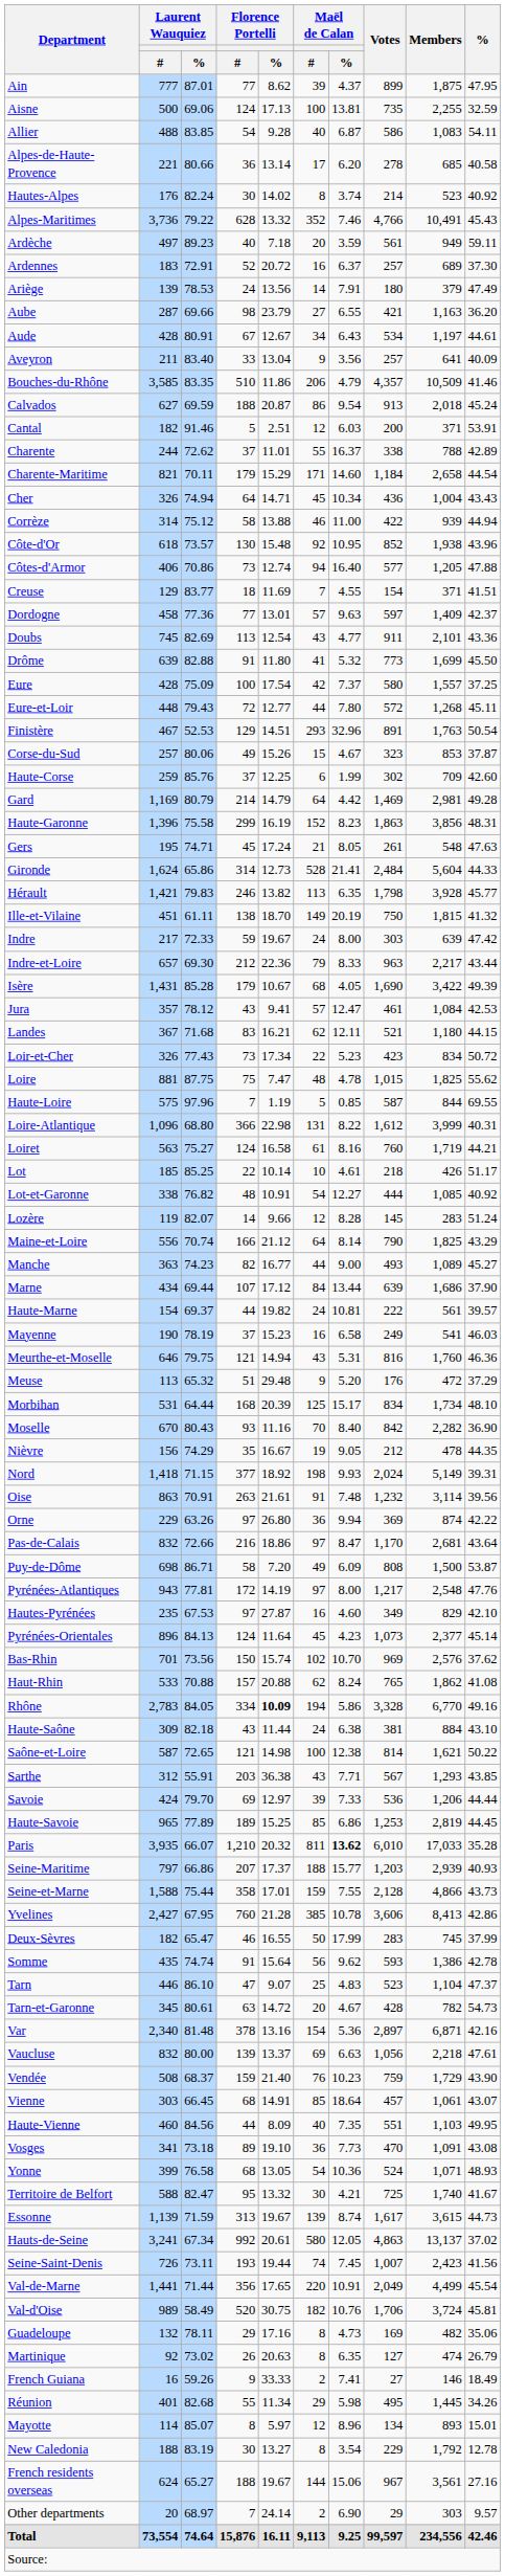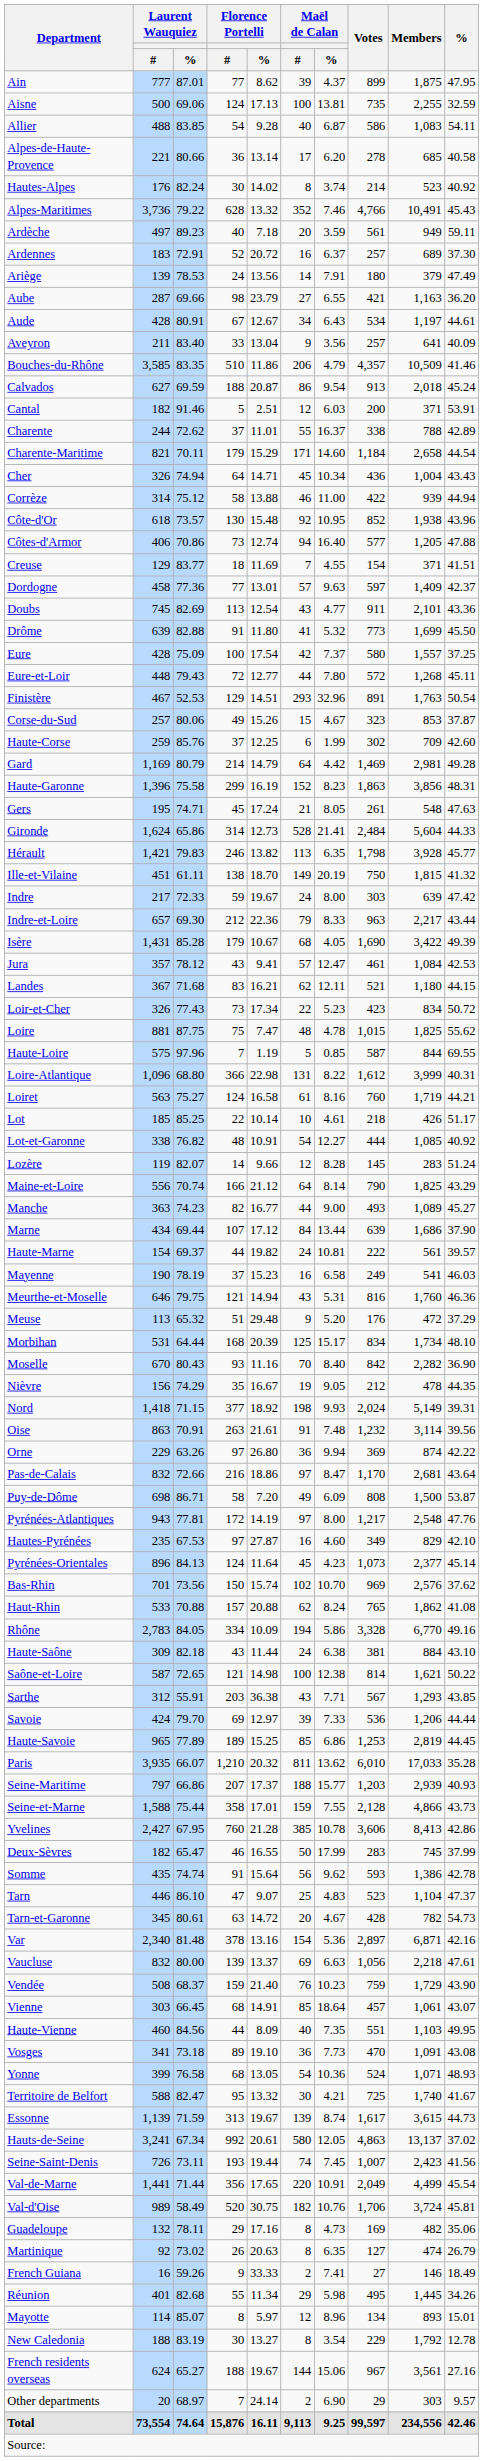Rhône | Florence Portelli / %: bold -> normal
Paris | Maël de Calan / %: bold -> normal
